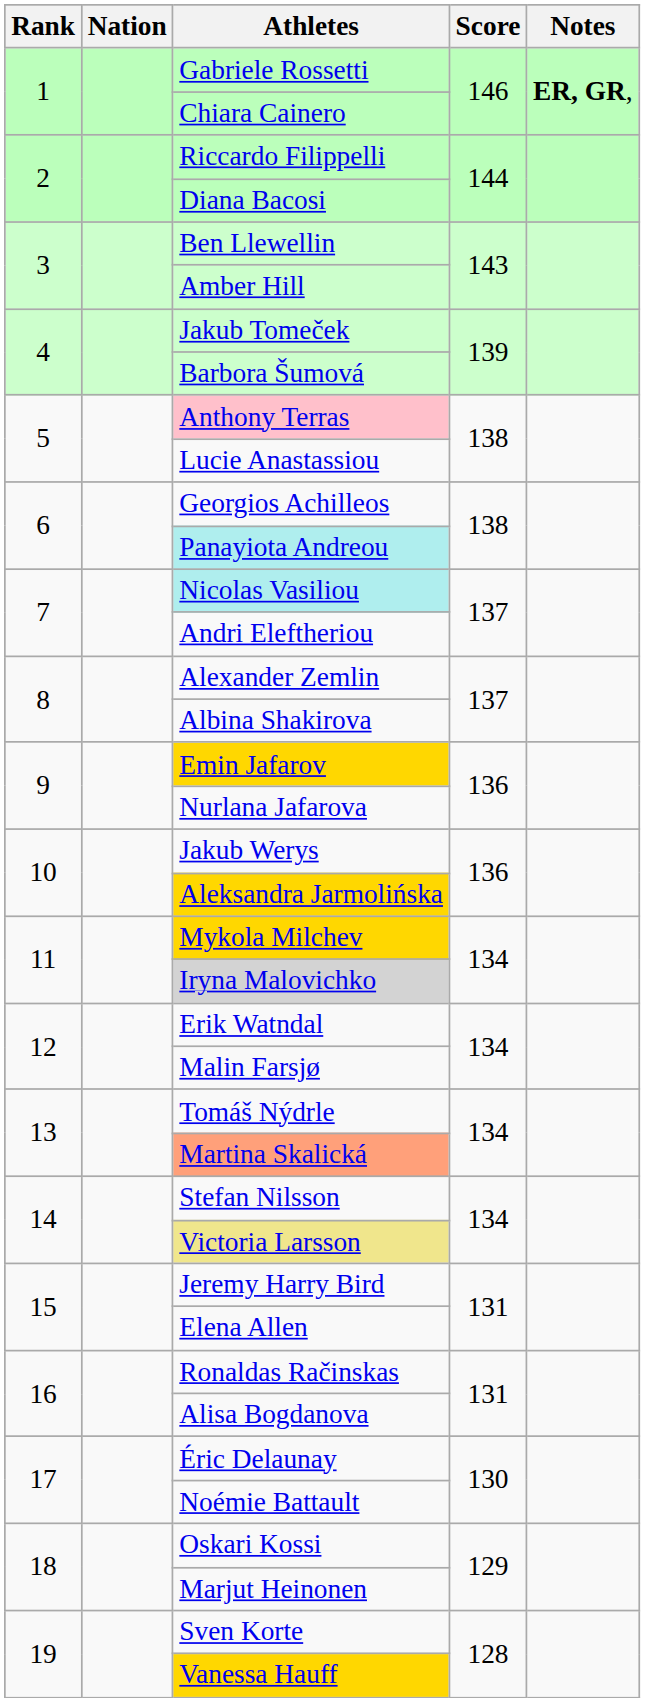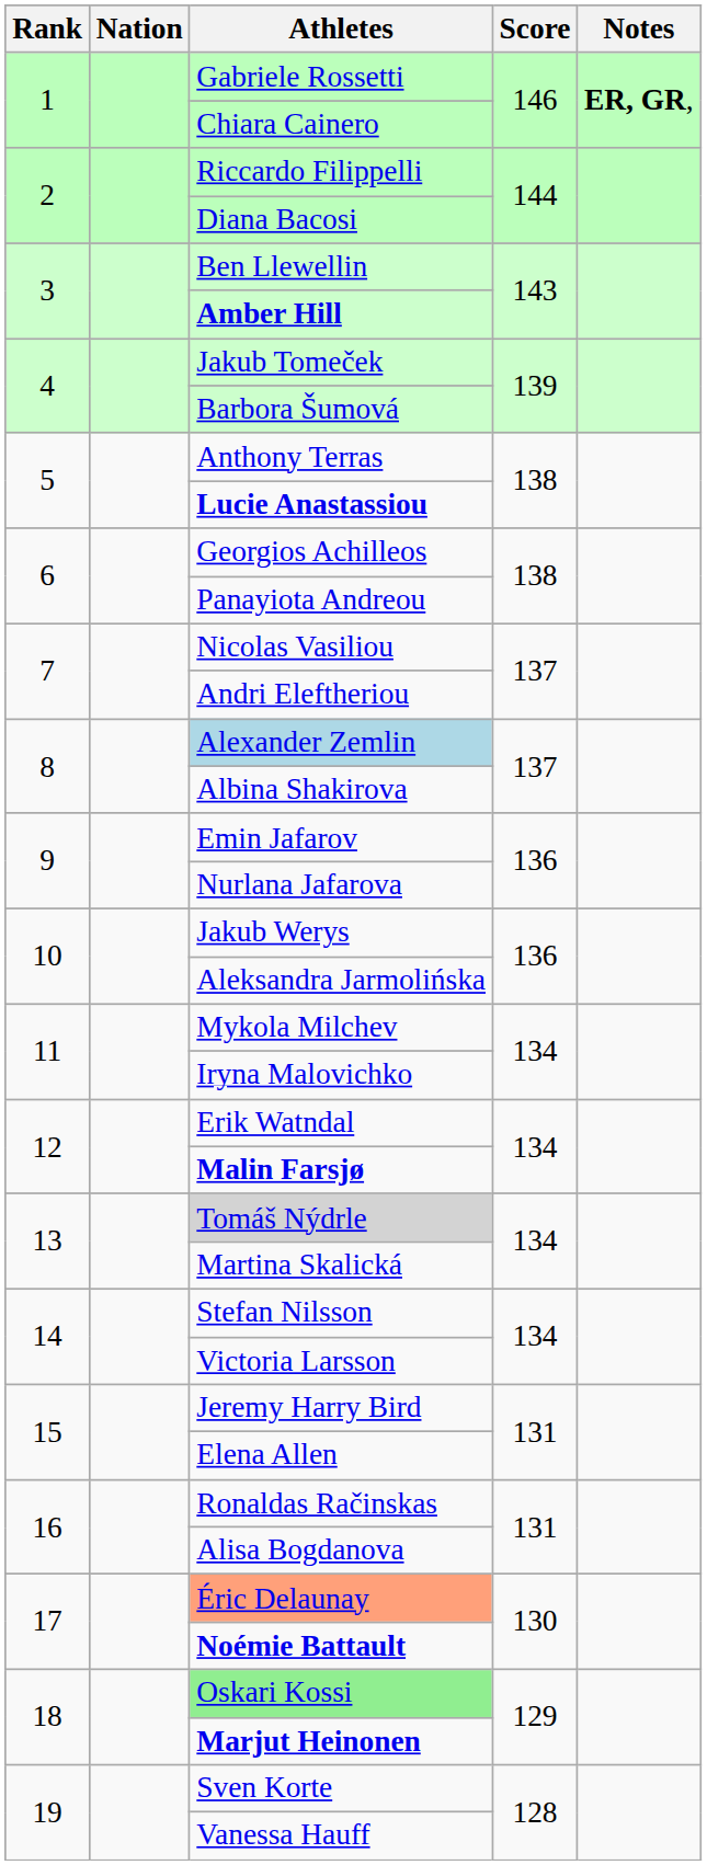Amber Hill | Athletes: normal -> bold
Anthony Terras | Athletes: pink background -> no background
Lucie Anastassiou | Athletes: normal -> bold
Panayiota Andreou | Athletes: paleturquoise background -> no background
Nicolas Vasiliou | Athletes: paleturquoise background -> no background
Alexander Zemlin | Athletes: no background -> lightblue background
Emin Jafarov | Athletes: gold background -> no background
Aleksandra Jarmolińska | Athletes: gold background -> no background
Mykola Milchev | Athletes: gold background -> no background
Iryna Malovichko | Athletes: lightgrey background -> no background
Malin Farsjø | Athletes: normal -> bold
Tomáš Nýdrle | Athletes: no background -> lightgrey background
Martina Skalická | Athletes: lightsalmon background -> no background
Victoria Larsson | Athletes: khaki background -> no background
Éric Delaunay | Athletes: no background -> lightsalmon background
Noémie Battault | Athletes: normal -> bold
Oskari Kossi | Athletes: no background -> lightgreen background
Marjut Heinonen | Athletes: normal -> bold
Vanessa Hauff | Athletes: gold background -> no background
